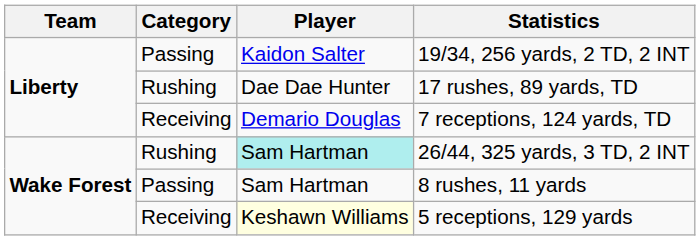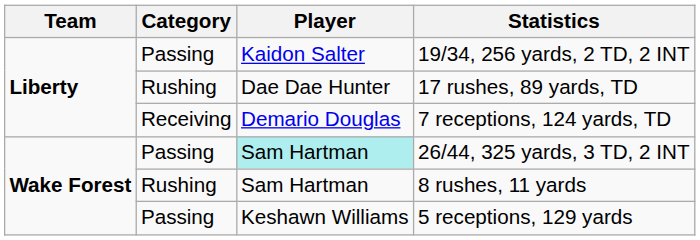26/44, 325 yards, 3 TD, 2 INT | Category: Rushing -> Passing
8 rushes, 11 yards | Category: Passing -> Rushing
5 receptions, 129 yards | Category: Receiving -> Passing
5 receptions, 129 yards | Player: lightyellow background -> no background
